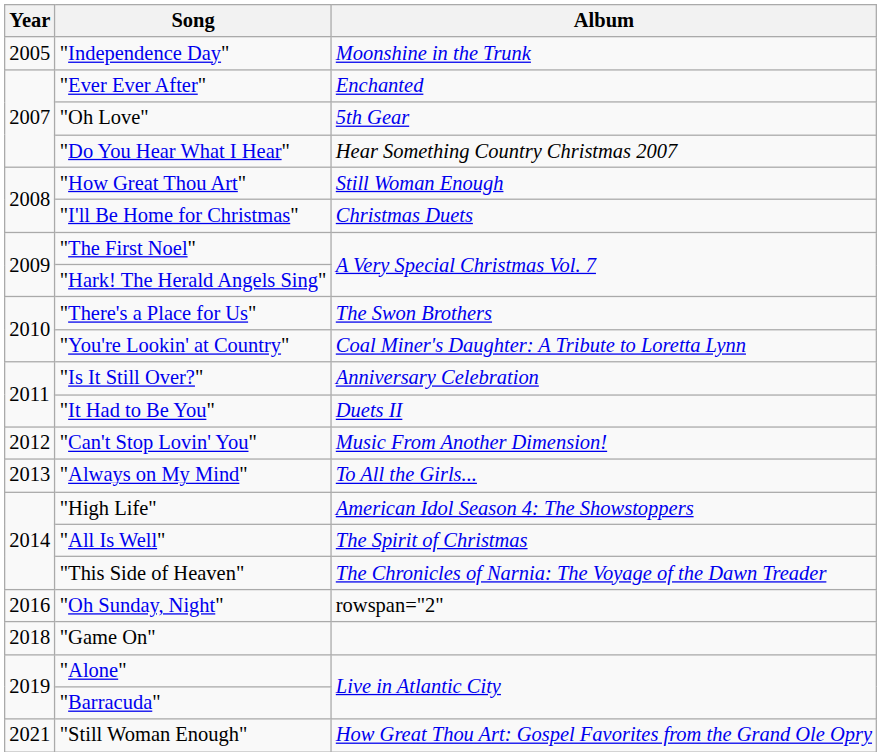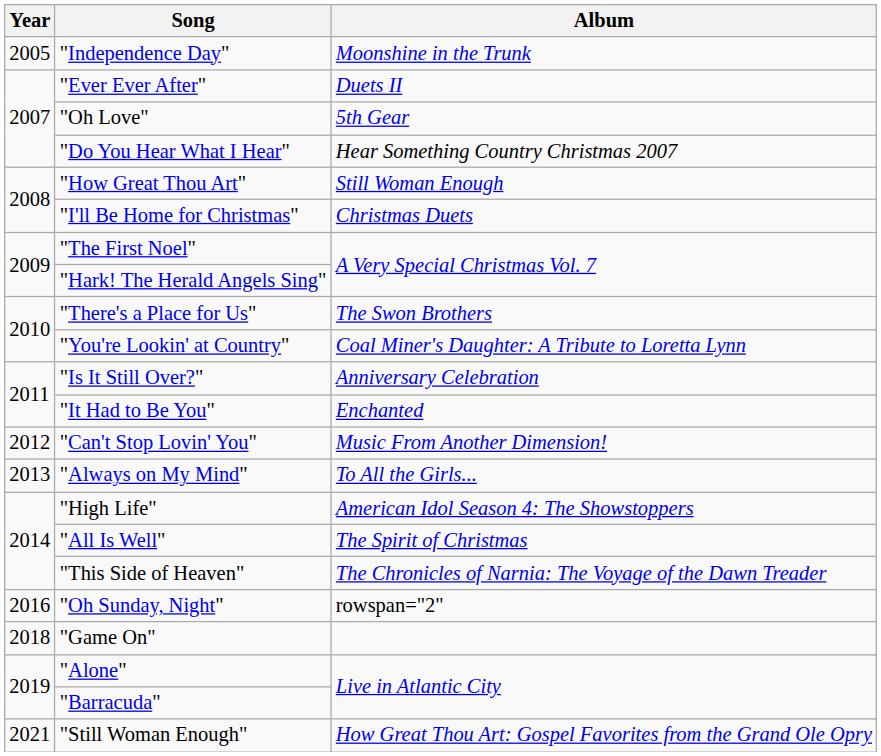"Ever Ever After" | Album: Enchanted -> Duets II
"It Had to Be You" | Album: Duets II -> Enchanted
